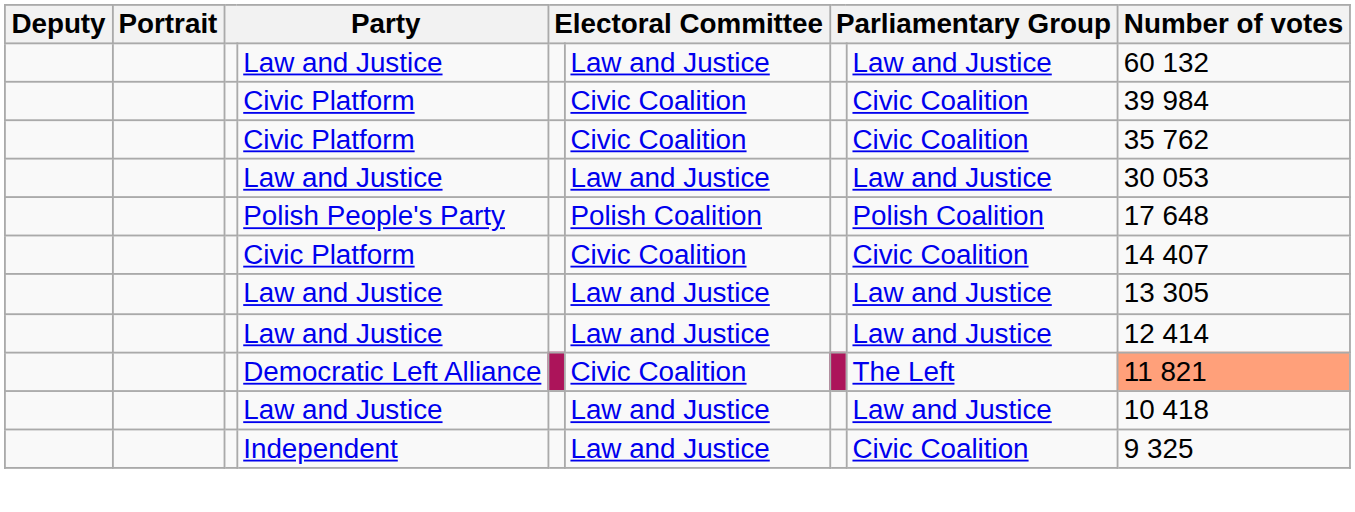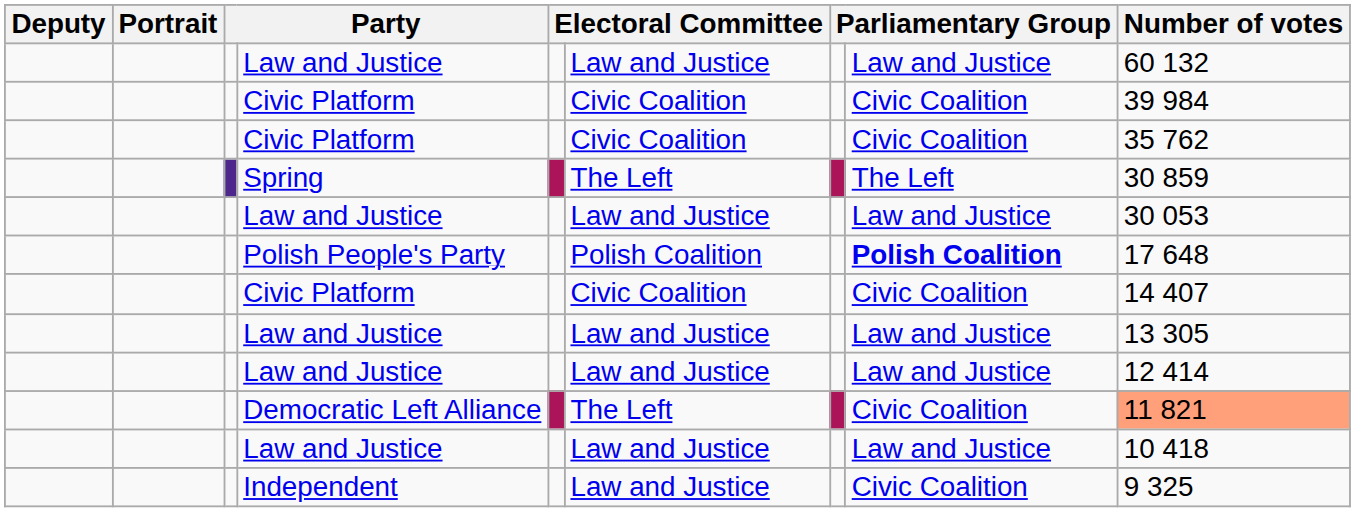+ row: Spring | The Left | The Left | 30 859
Polish People's Party | column 8: normal -> bold
Democratic Left Alliance | column 6: Civic Coalition -> The Left
Democratic Left Alliance | column 8: The Left -> Civic Coalition
